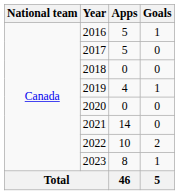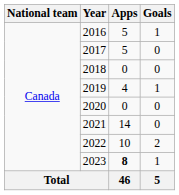2023 | Apps: normal -> bold
